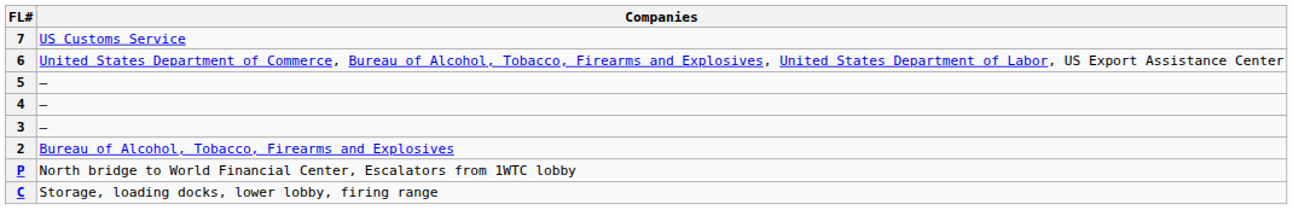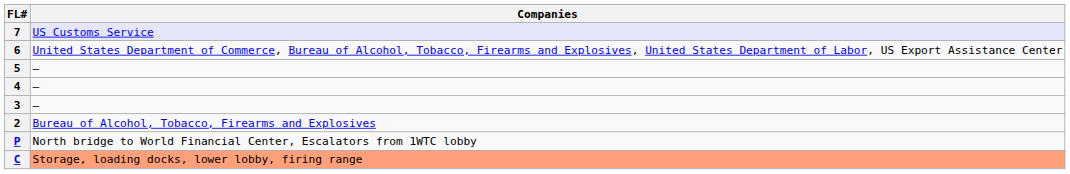7 | Companies: no background -> lavender background
C | Companies: no background -> lightsalmon background
